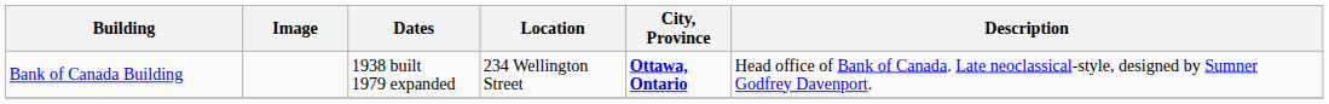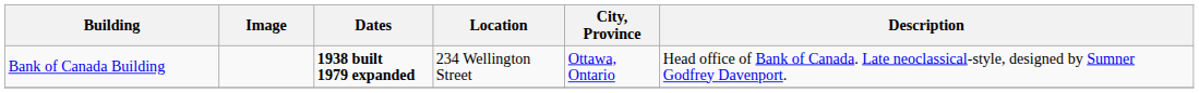Bank of Canada Building | Dates: normal -> bold
Bank of Canada Building | City, Province: bold -> normal
